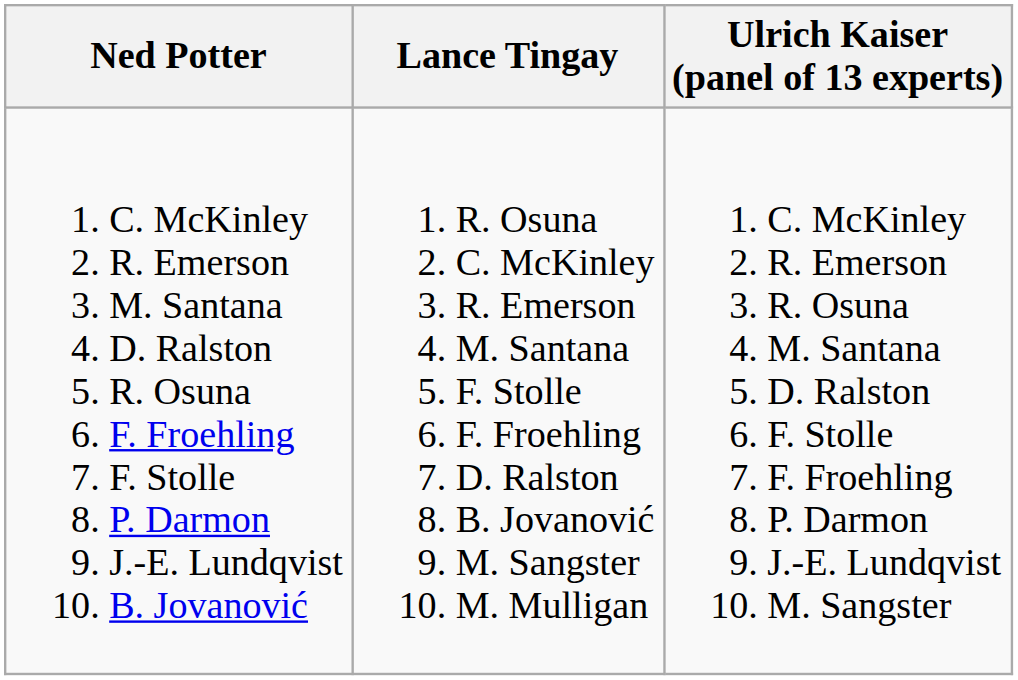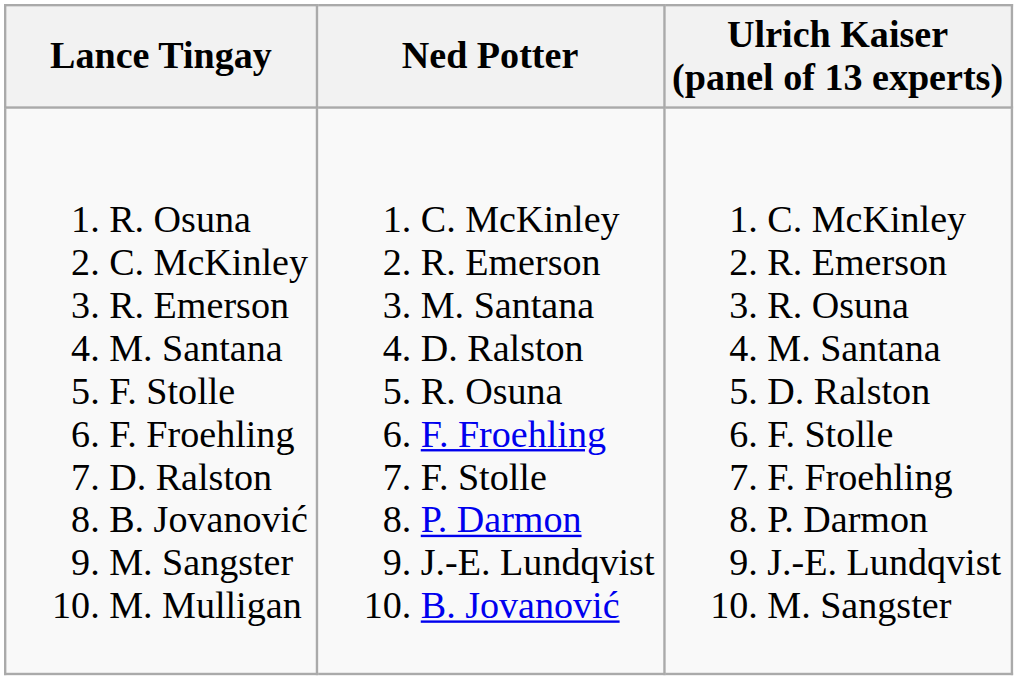columns swapped: Ned Potter <-> Lance Tingay
